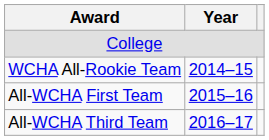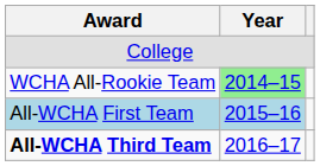WCHA All-Rookie Team | Year: no background -> lightgreen background
All-WCHA First Team | Award: no background -> lightblue background
All-WCHA First Team | Year: no background -> lightblue background
All-WCHA Third Team | Award: normal -> bold
